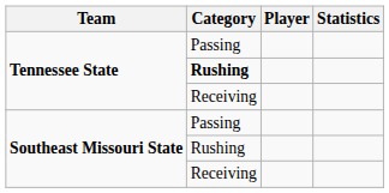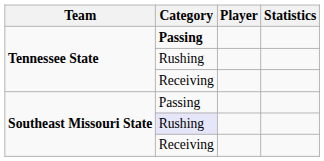Tennessee State / Passing | Category: normal -> bold
Tennessee State / Rushing | Category: bold -> normal
Southeast Missouri State / Rushing | Category: no background -> lavender background
